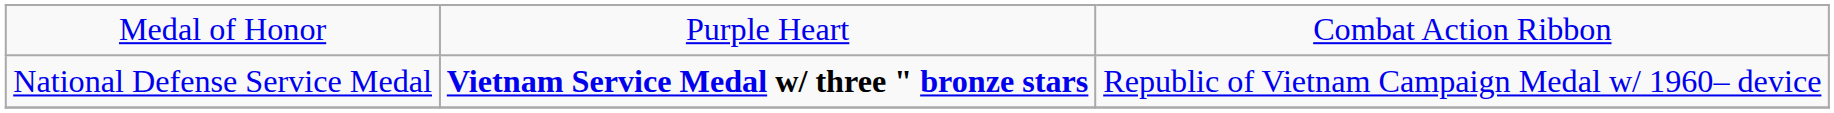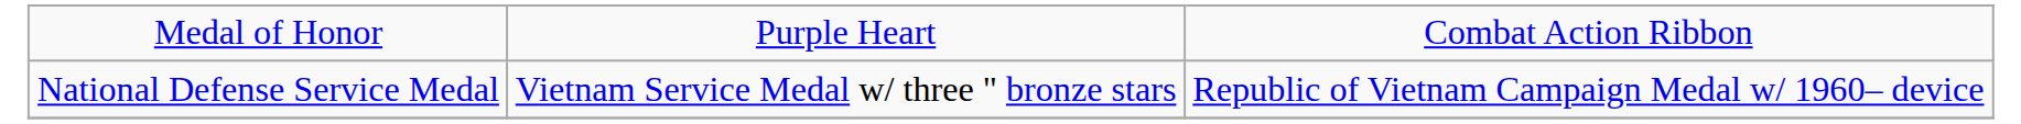National Defense Service Medal | column 2: bold -> normal
